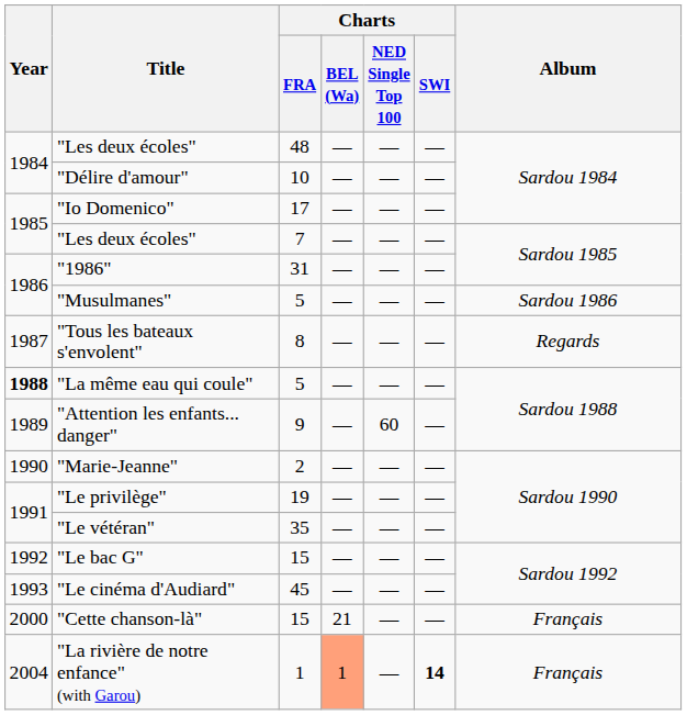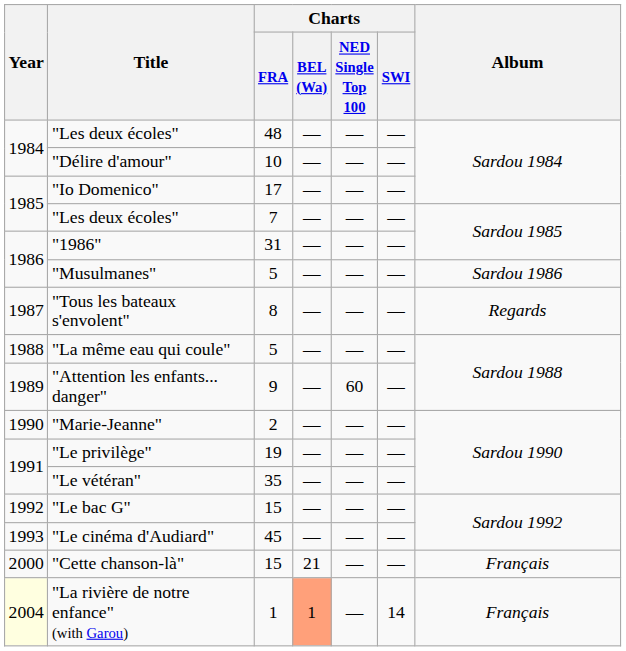"La même eau qui coule" | Year: bold -> normal
"La rivière de notre enfance" (with Garou) | Year: no background -> lightyellow background
"La rivière de notre enfance" (with Garou) | Charts / SWI: bold -> normal
